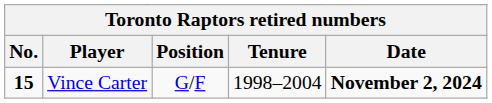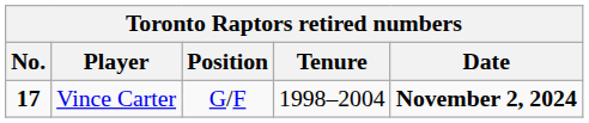Vince Carter | No.: 15 -> 17
